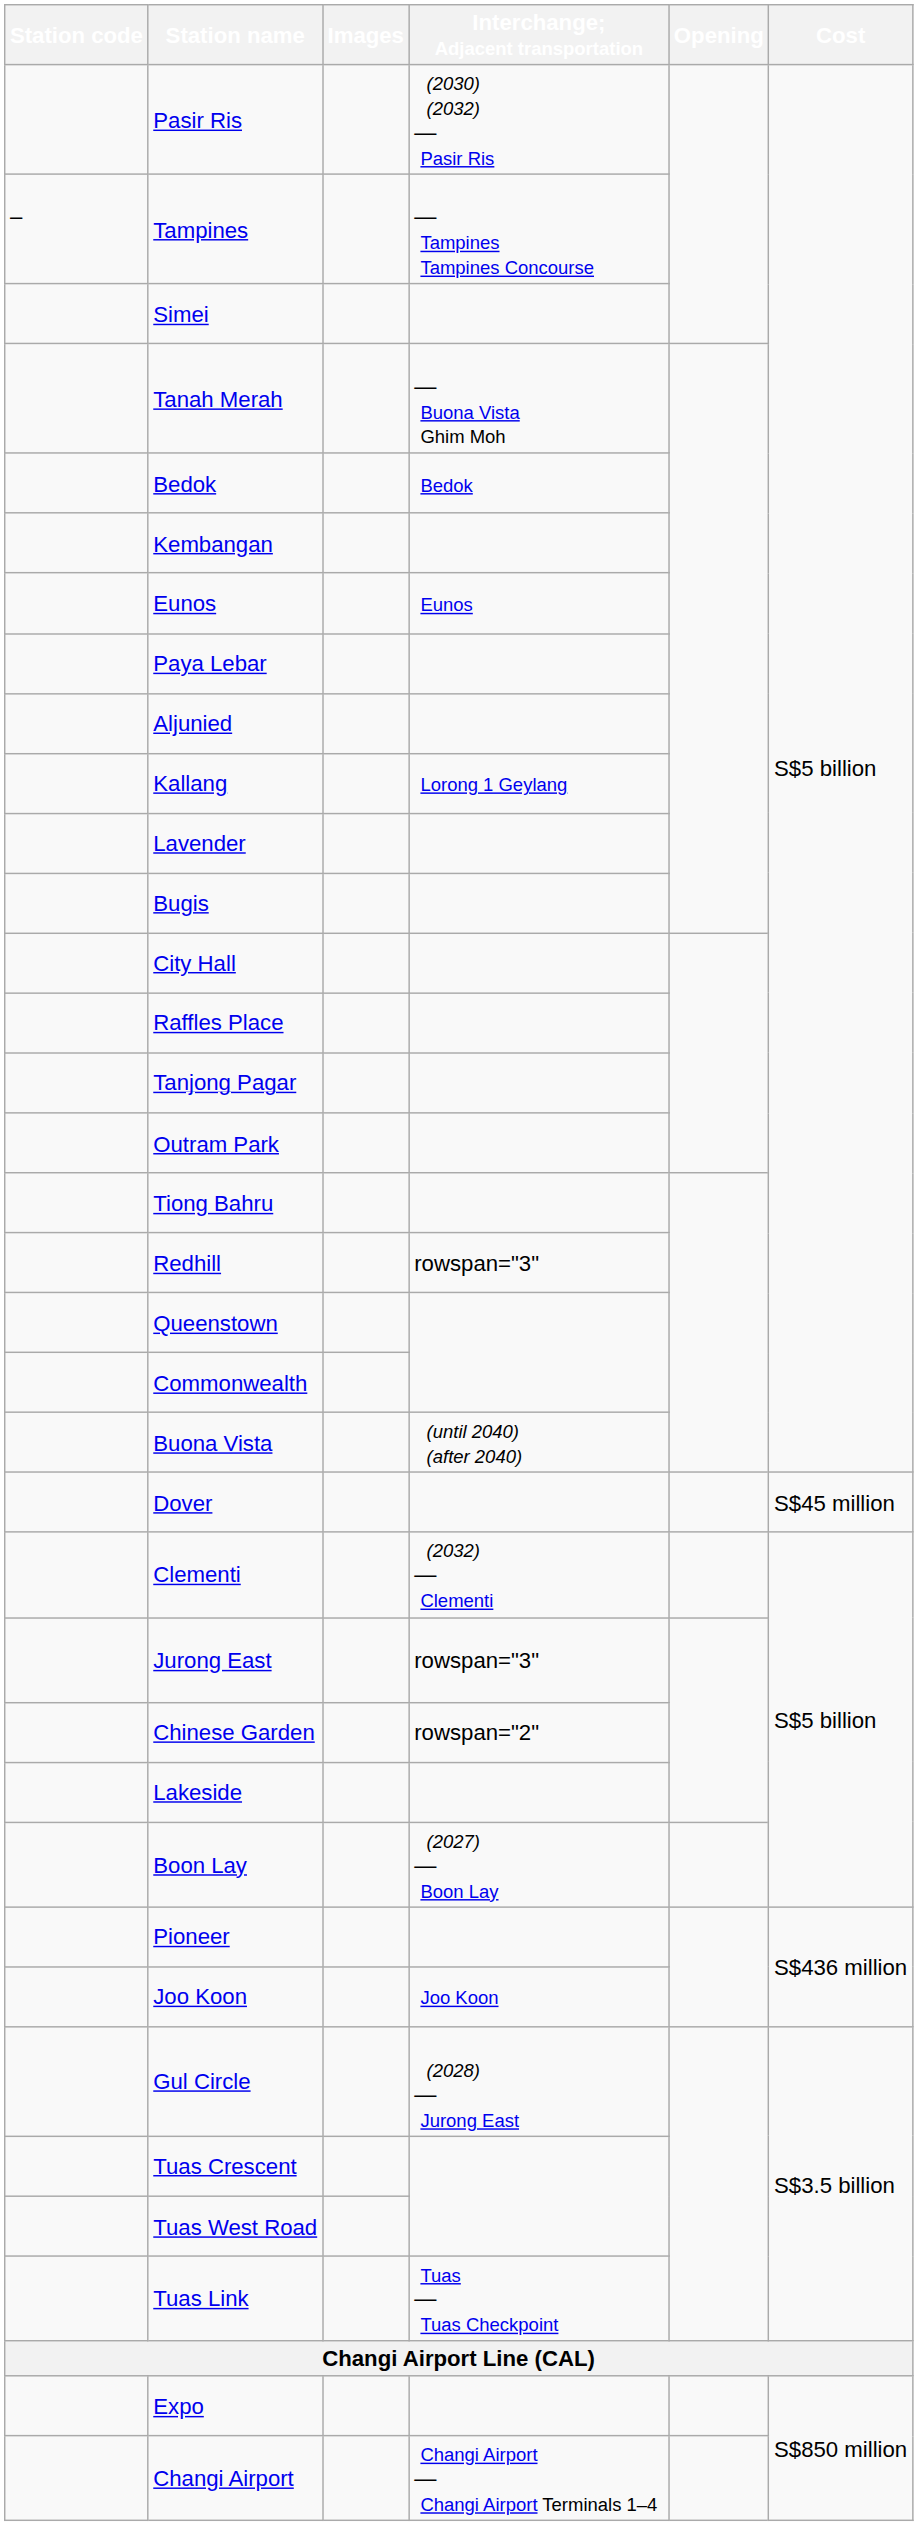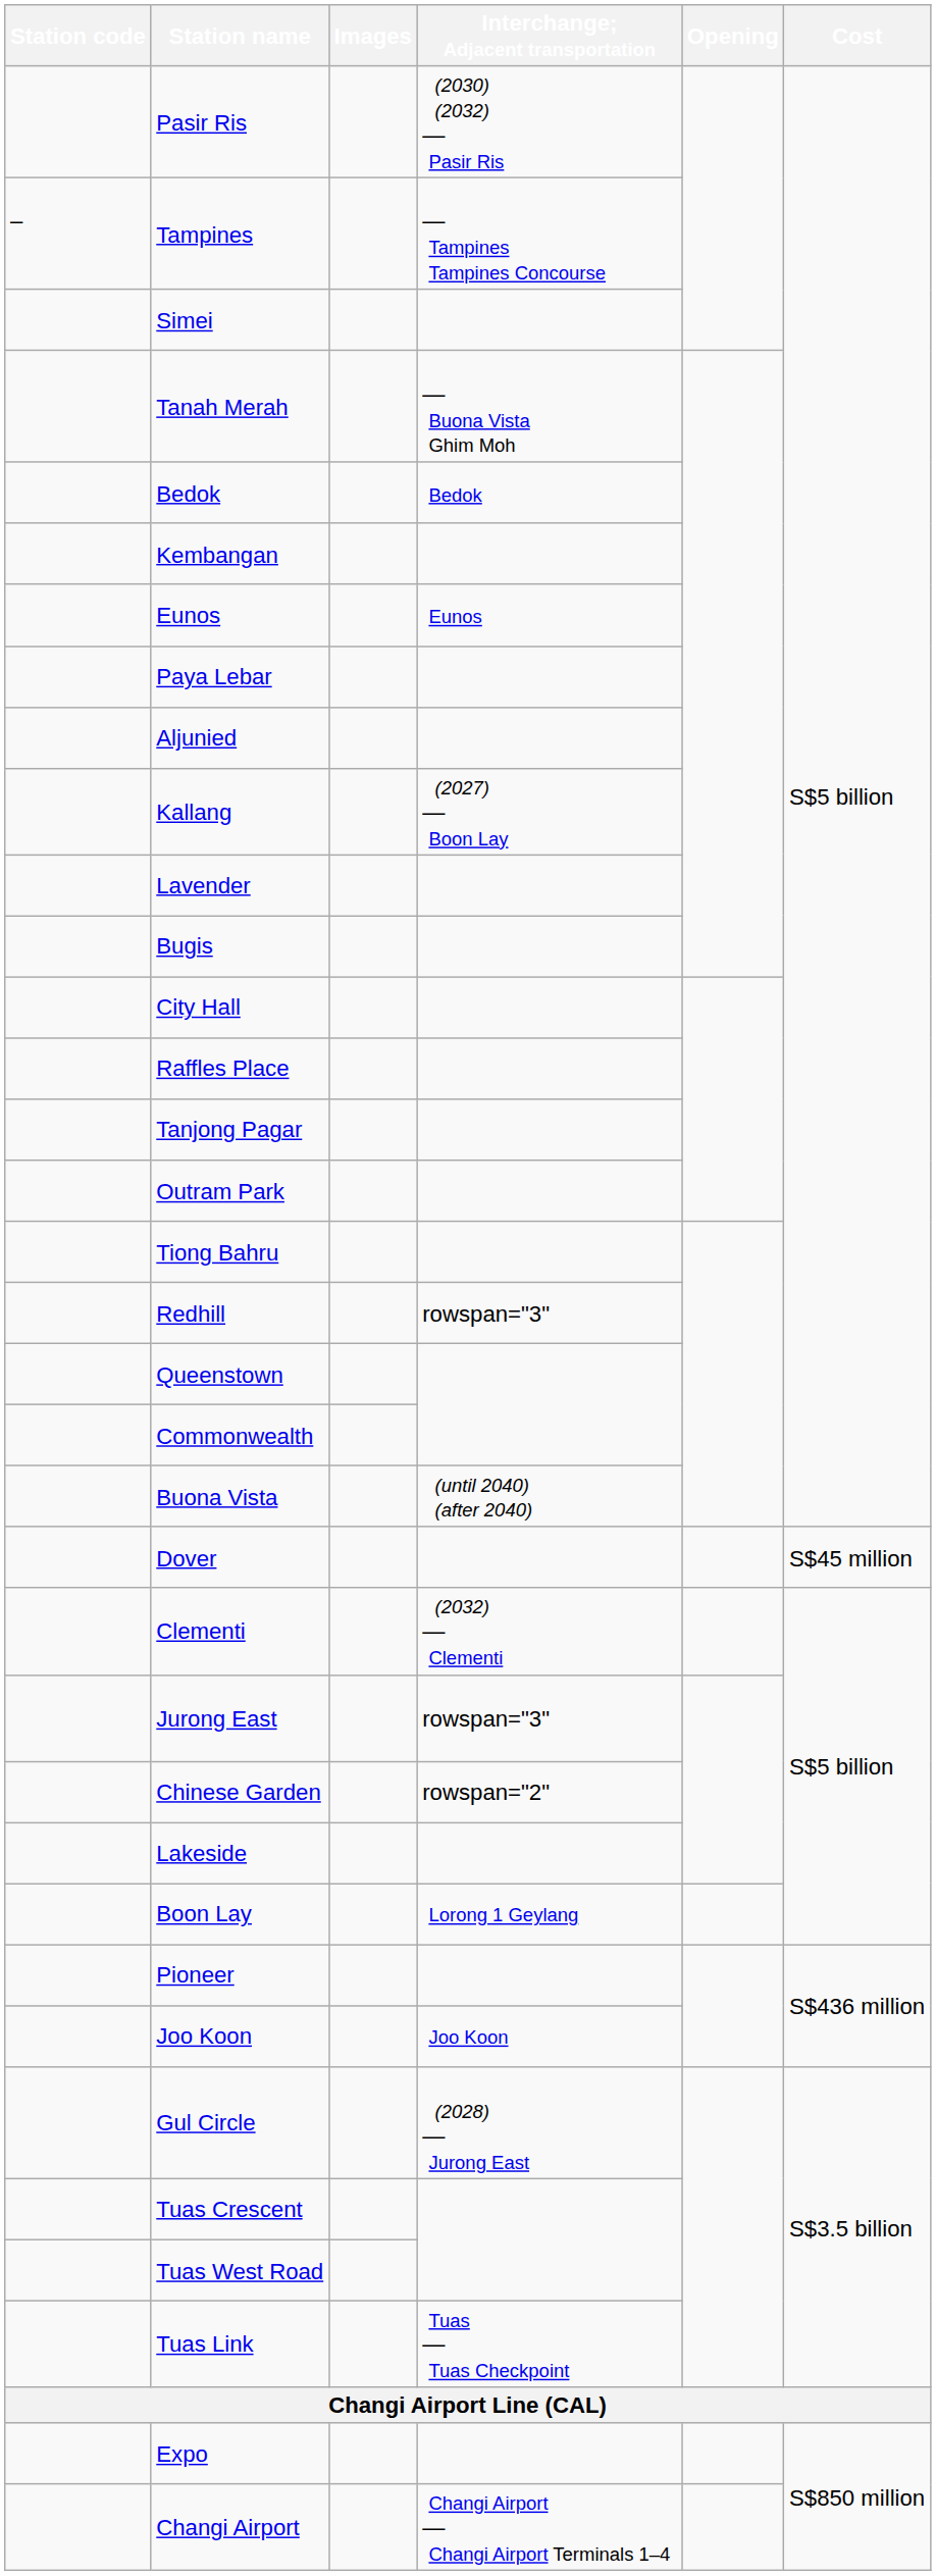Kallang | Interchange; Adjacent transportation: Lorong 1 Geylang -> (2027) ― Boon Lay
Boon Lay | Interchange; Adjacent transportation: (2027) ― Boon Lay -> Lorong 1 Geylang
